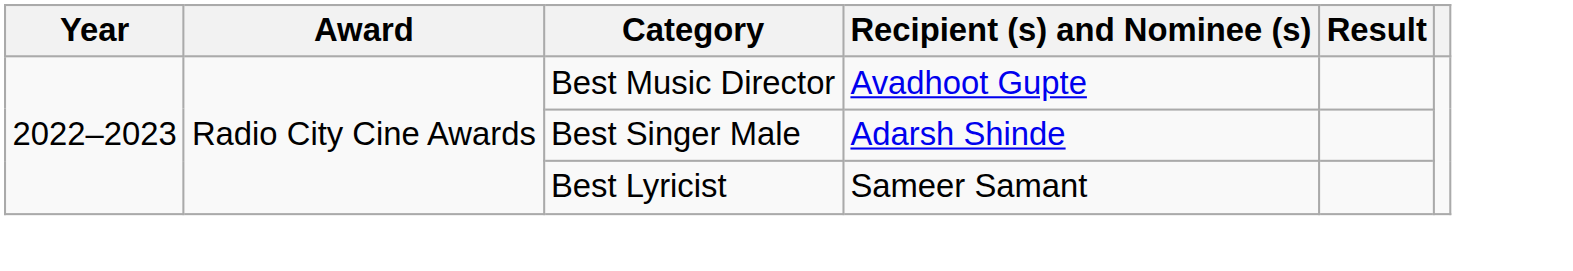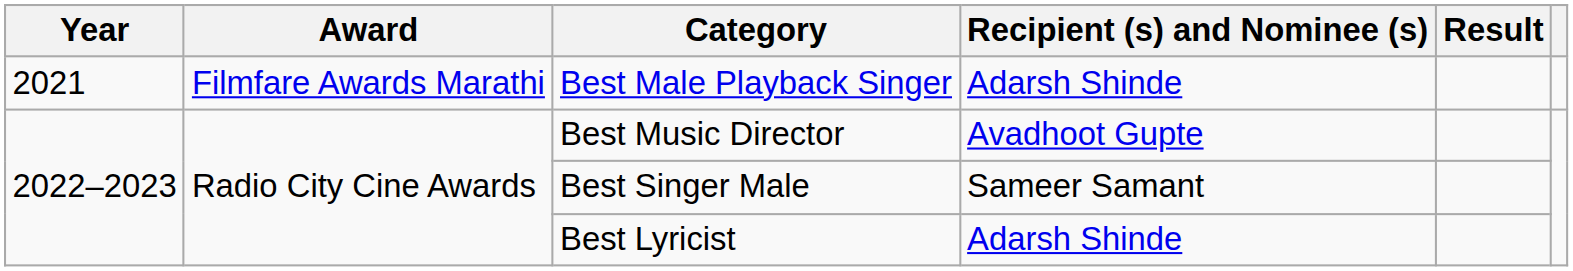+ row: 2021 | Filmfare Awards Marathi | Best Male Playback Singer | Adarsh Shinde
Best Singer Male | Recipient (s) and Nominee (s): Adarsh Shinde -> Sameer Samant
Best Lyricist | Recipient (s) and Nominee (s): Sameer Samant -> Adarsh Shinde
